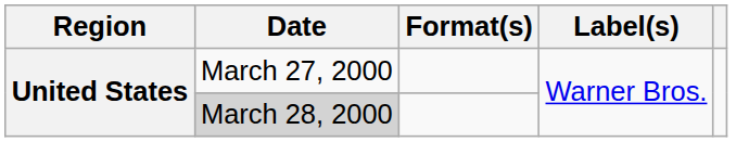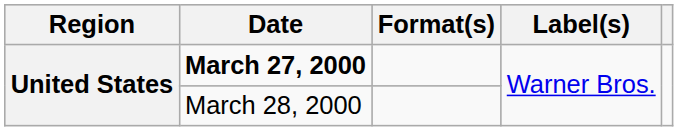March 27, 2000 | Date: normal -> bold
March 28, 2000 | Date: lightgrey background -> no background
